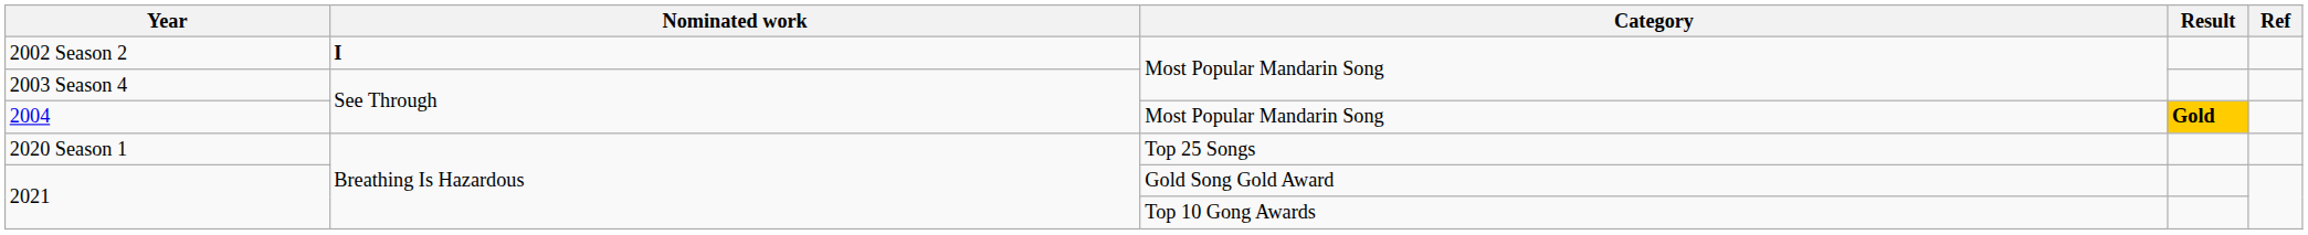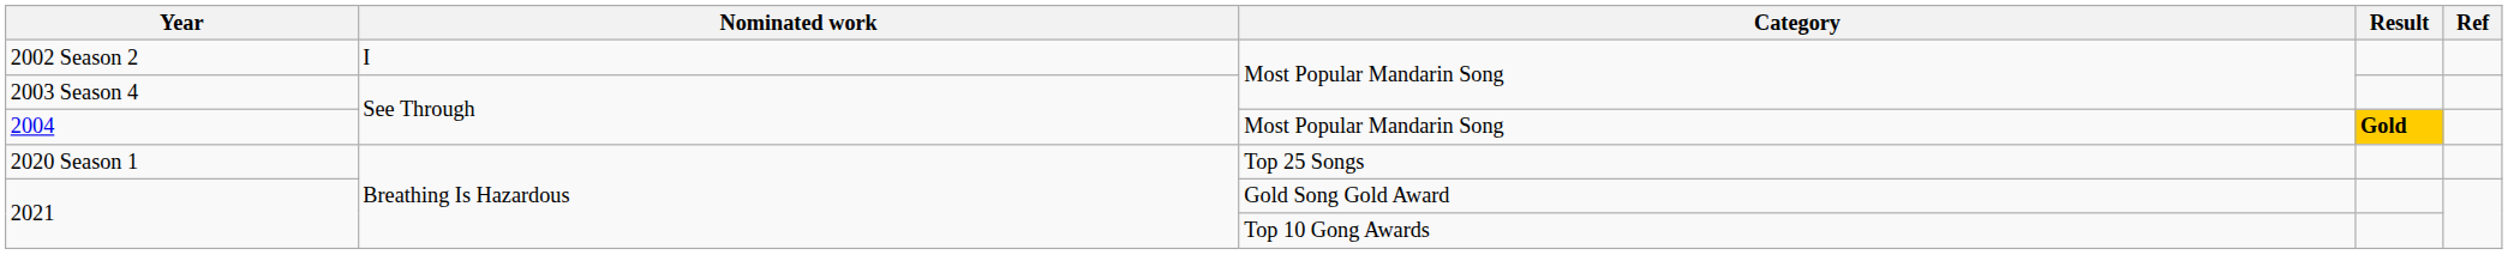2002 Season 2 | Nominated work: bold -> normal
